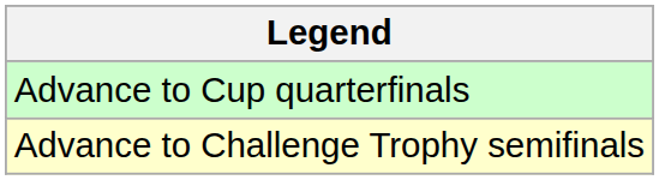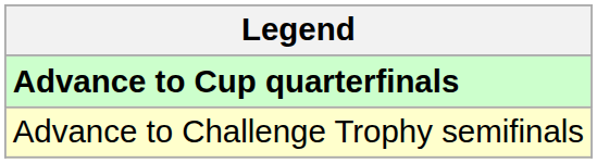row 2 | column 1: normal -> bold
